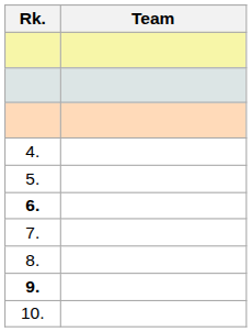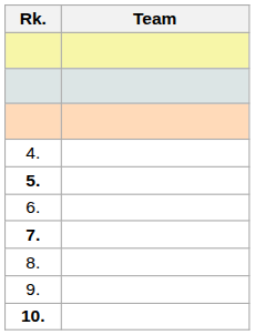row 6 | Rk.: normal -> bold
row 7 | Rk.: bold -> normal
row 8 | Rk.: normal -> bold
row 10 | Rk.: bold -> normal
row 11 | Rk.: normal -> bold
